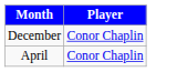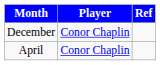+ column: Ref
